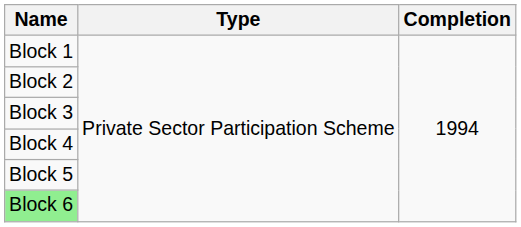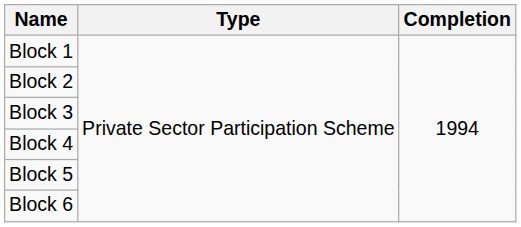Block 6 | Name: lightgreen background -> no background
